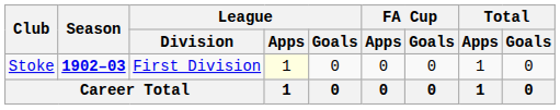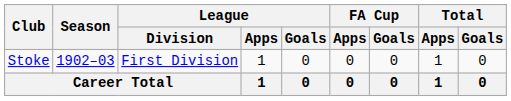Stoke | Season: bold -> normal
Stoke | League / Apps: lightyellow background -> no background
